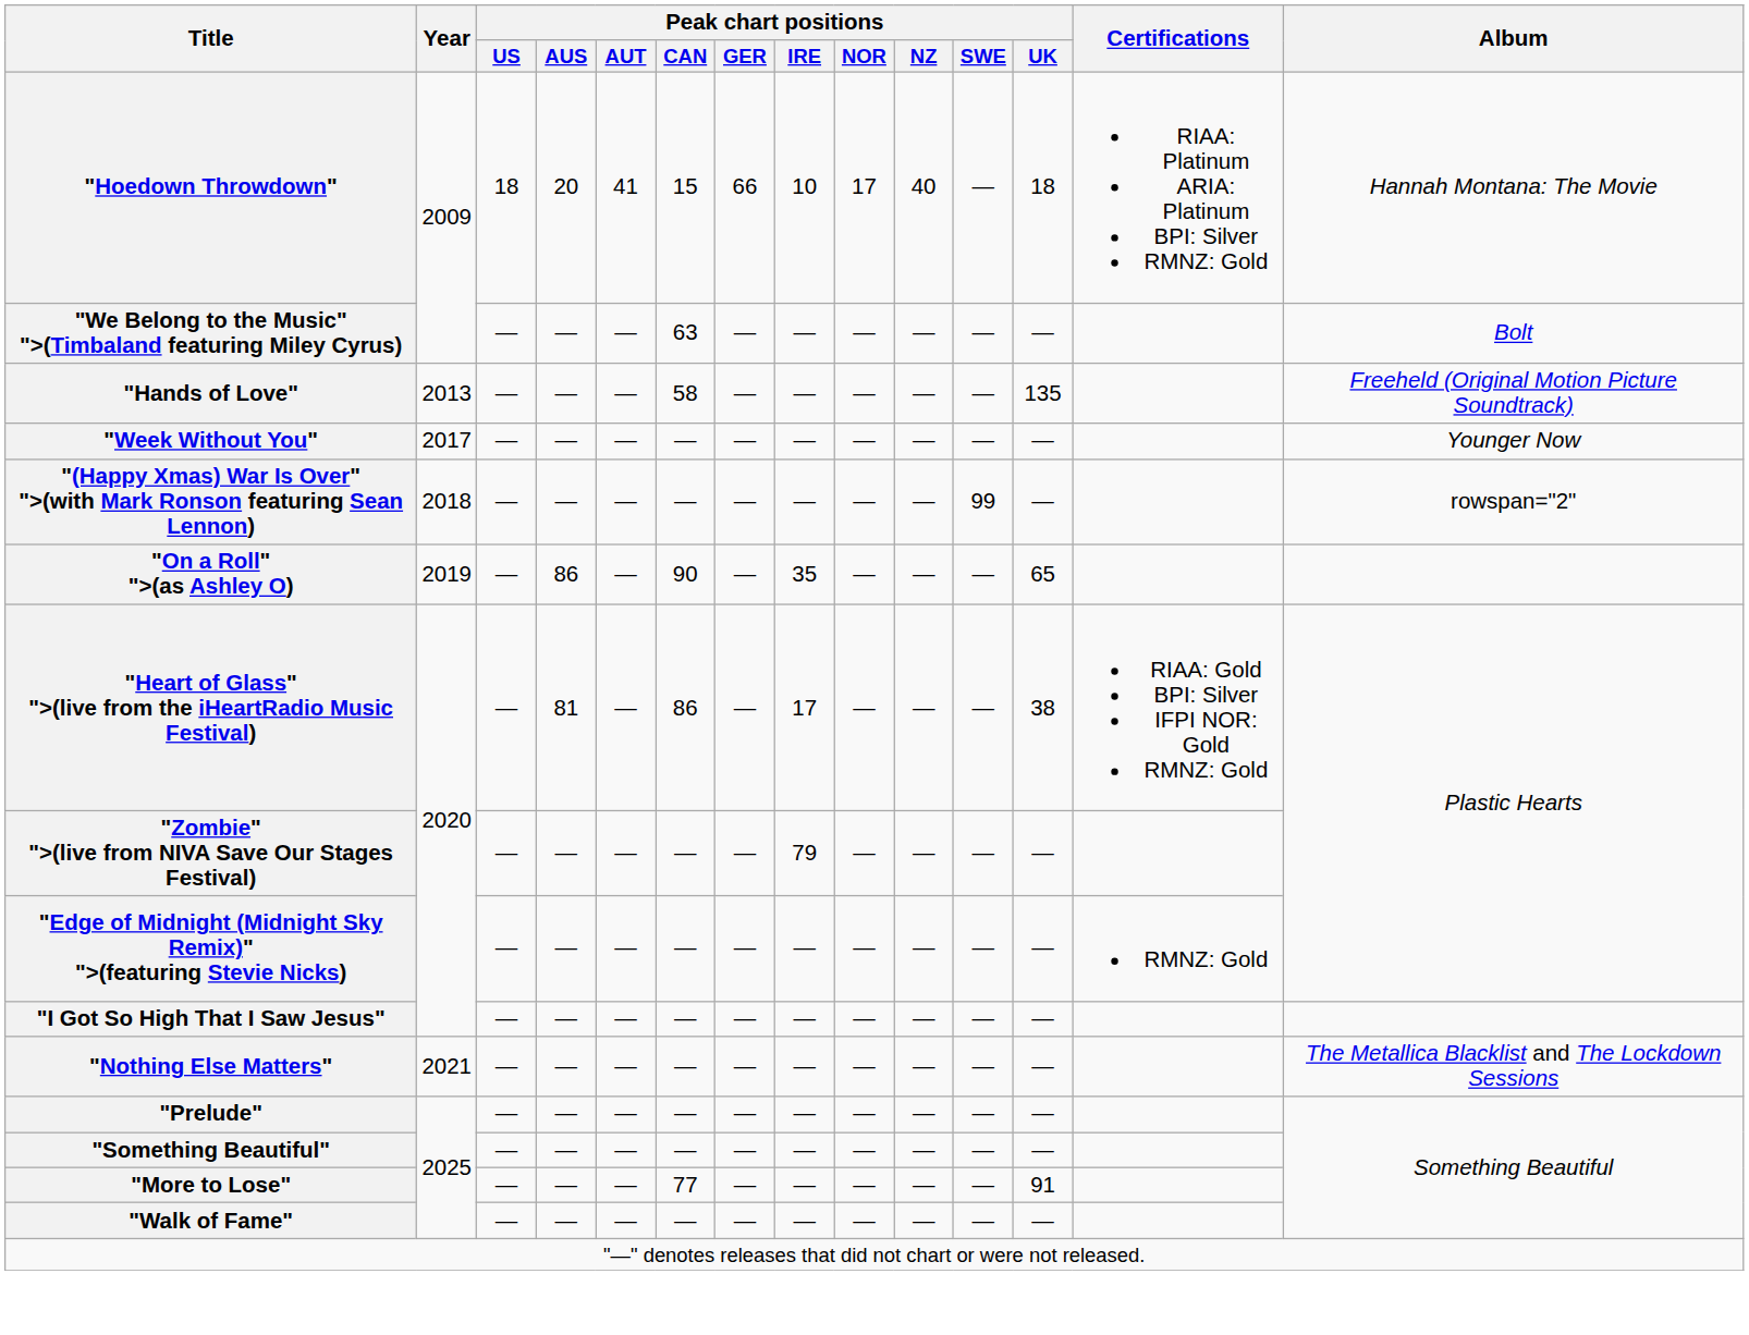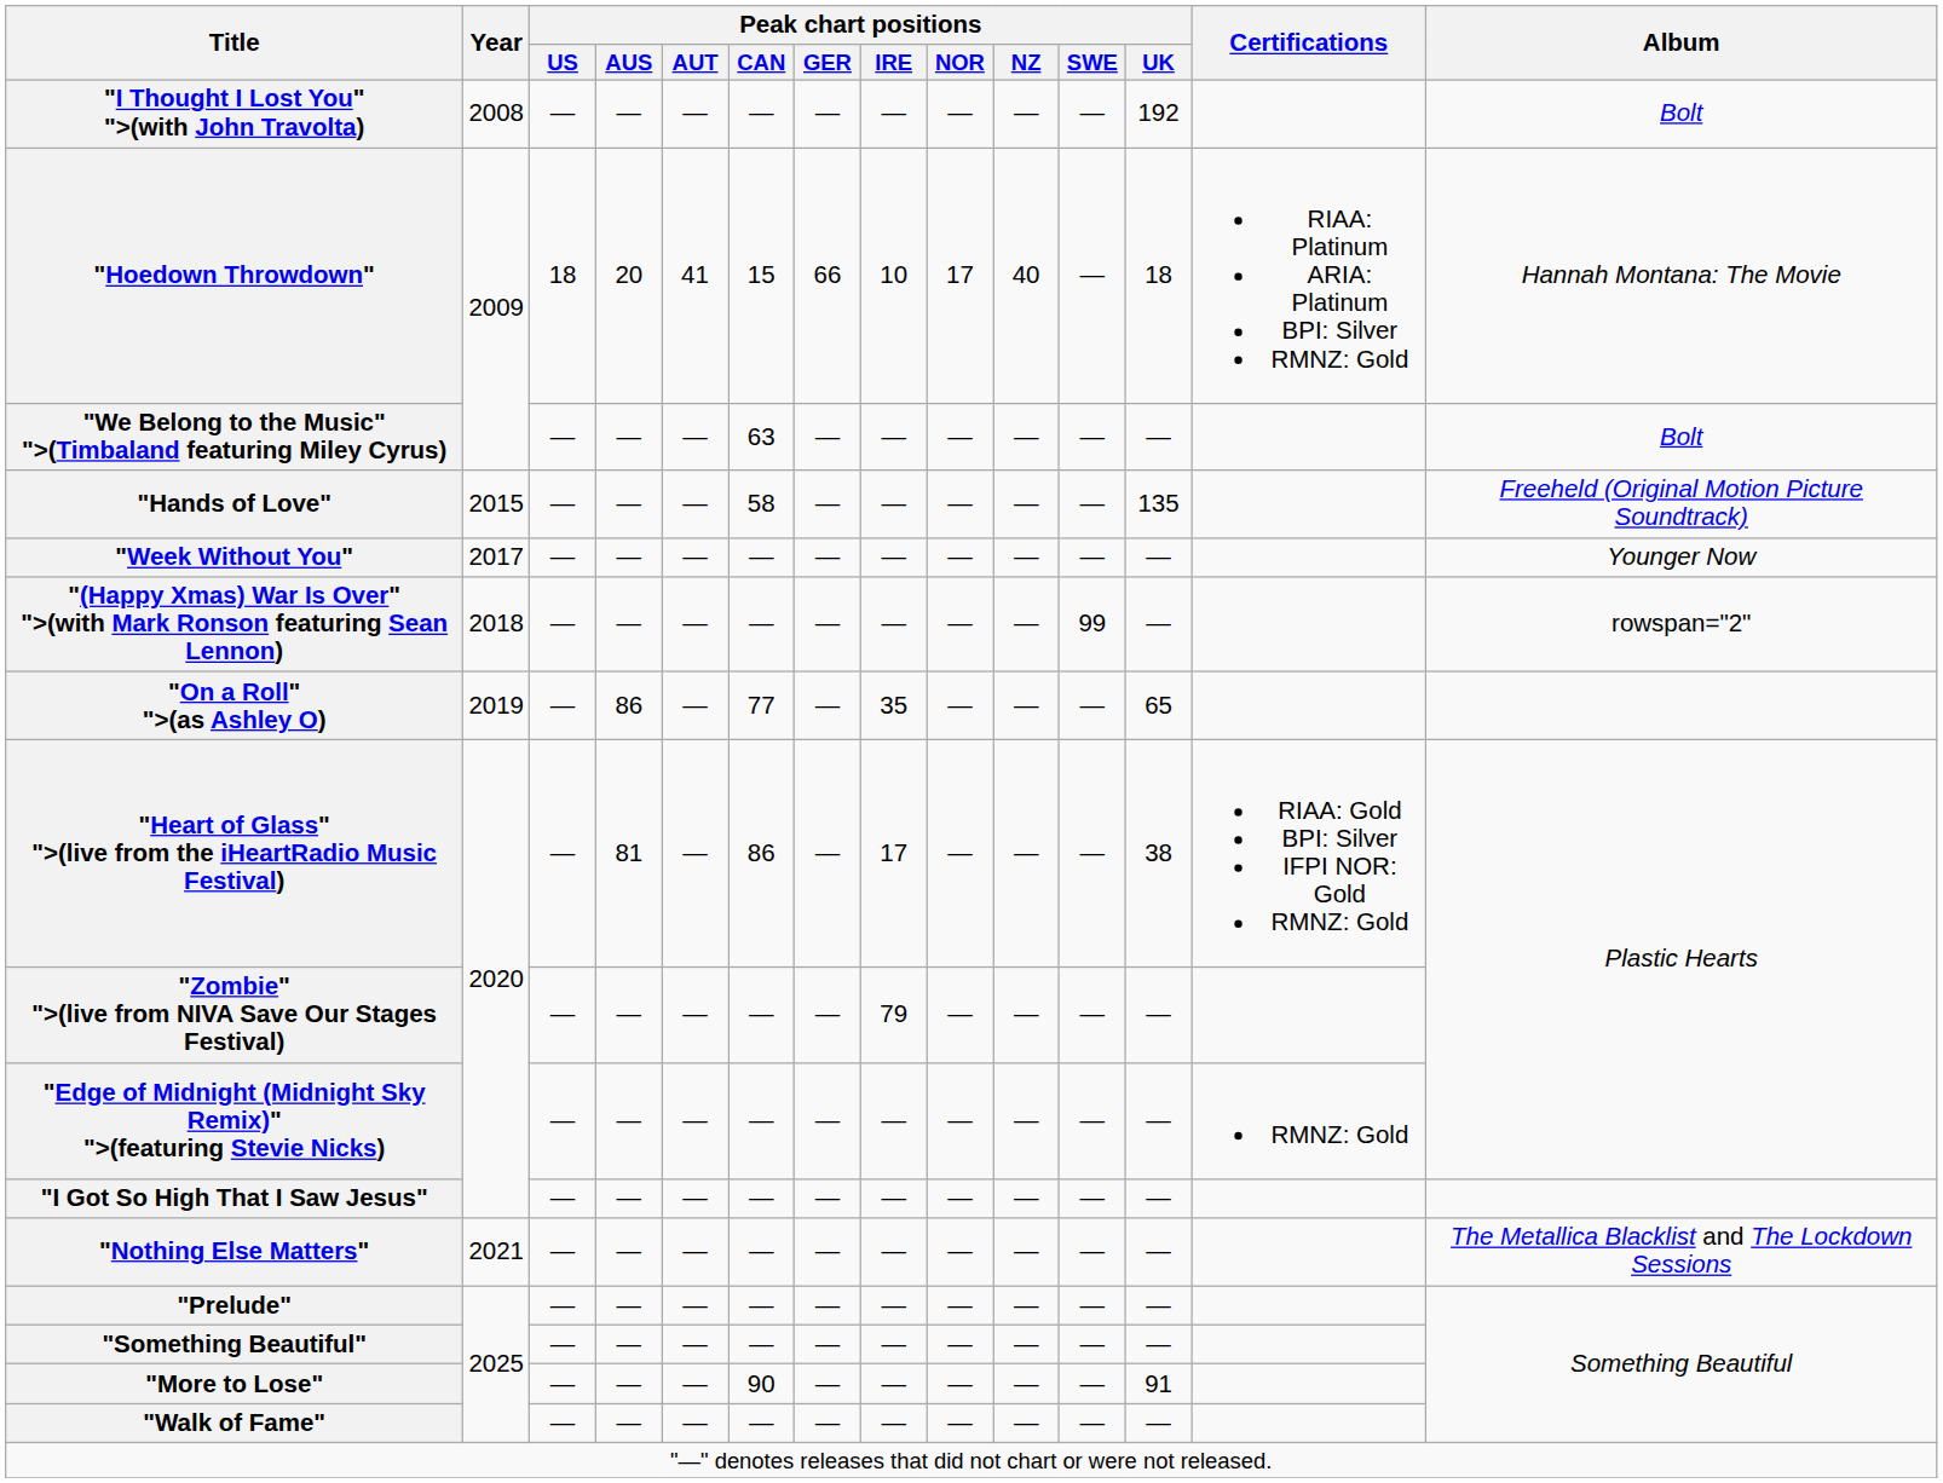+ row: "I Thought I Lost You" ">(with John Travolta) | 2008 | — | — | — | — | — | — | — | — | — | 192 | Bolt
"Hands of Love" | Year: 2013 -> 2015
"On a Roll" ">(as Ashley O) | Peak chart positions / CAN: 90 -> 77
"More to Lose" | Peak chart positions / CAN: 77 -> 90
